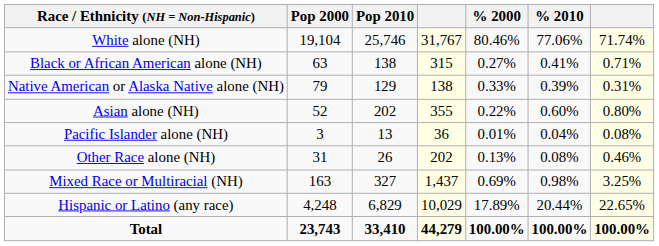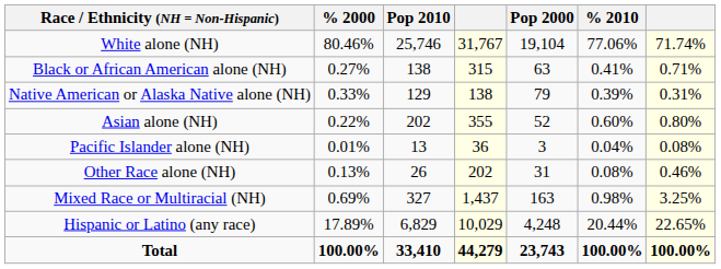columns swapped: Pop 2000 <-> % 2000
